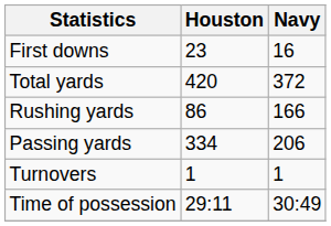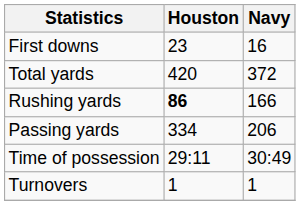Rushing yards | Houston: normal -> bold
rows swapped: Turnovers <-> Time of possession
